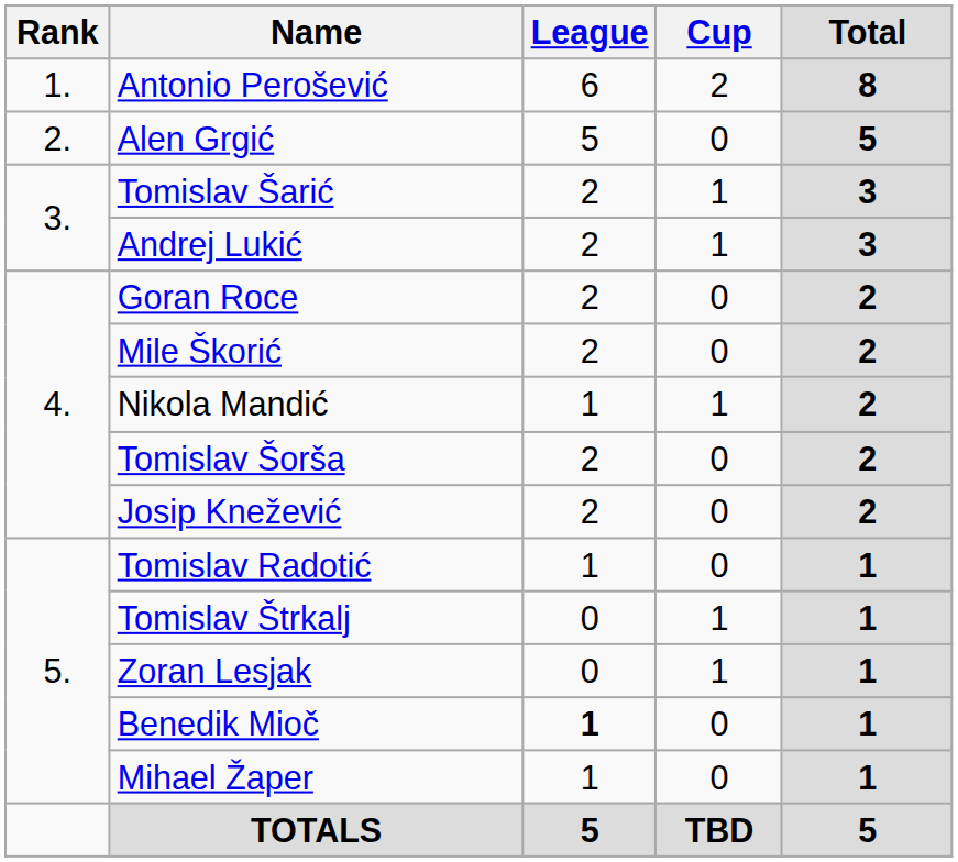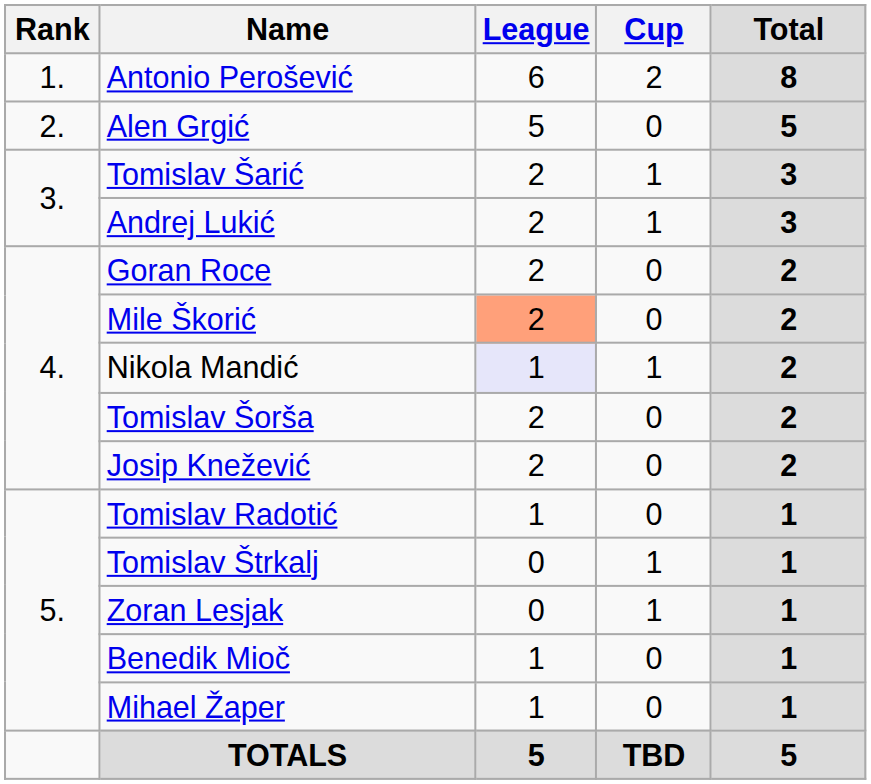Mile Škorić | League: no background -> lightsalmon background
Nikola Mandić | League: no background -> lavender background
Benedik Mioč | League: bold -> normal
